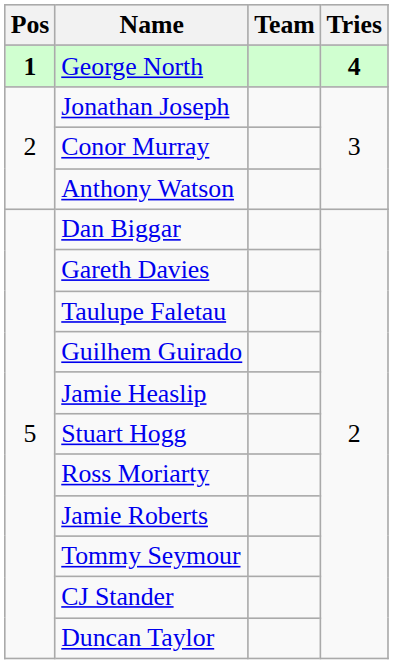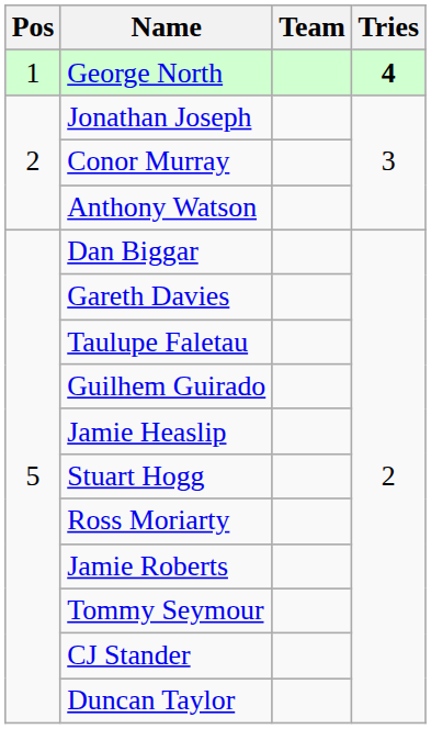George North | Pos: bold -> normal
